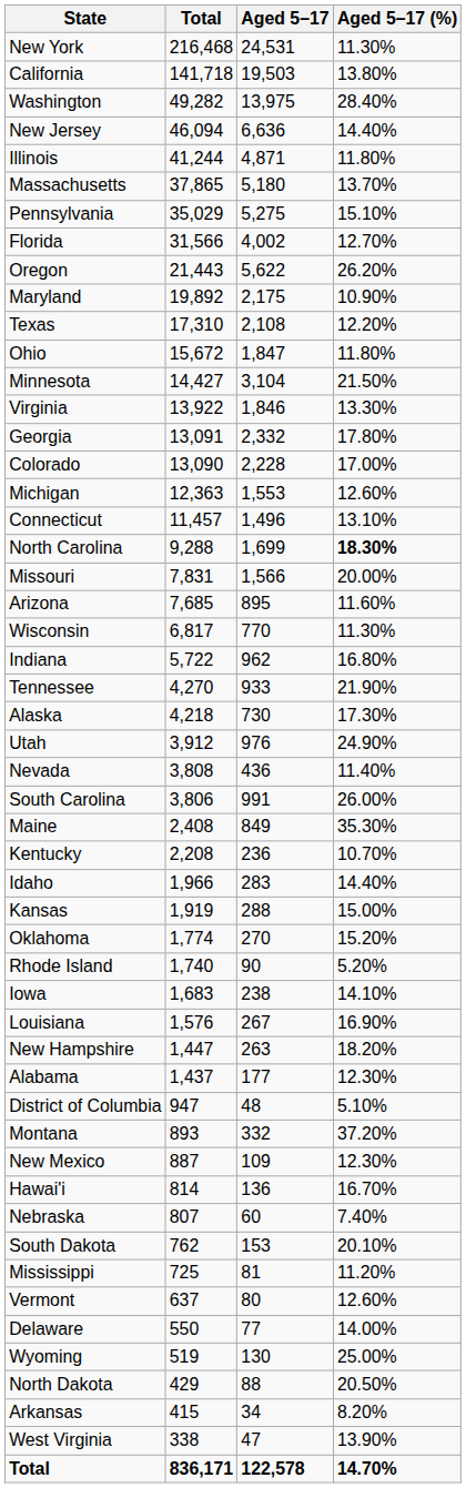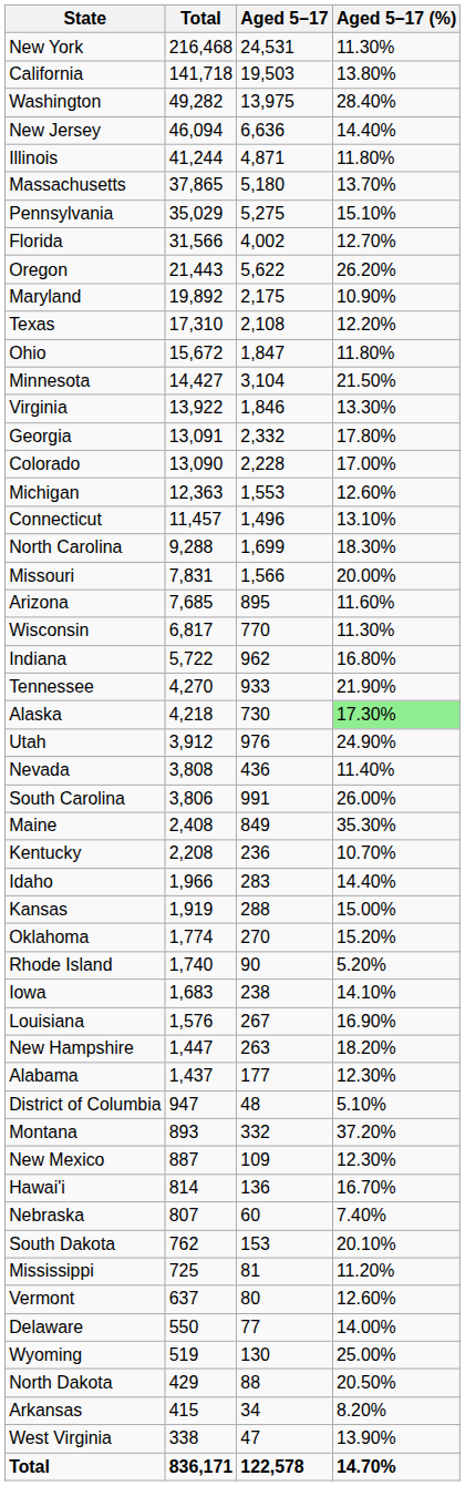North Carolina | Aged 5–17 (%): bold -> normal
Alaska | Aged 5–17 (%): no background -> lightgreen background
